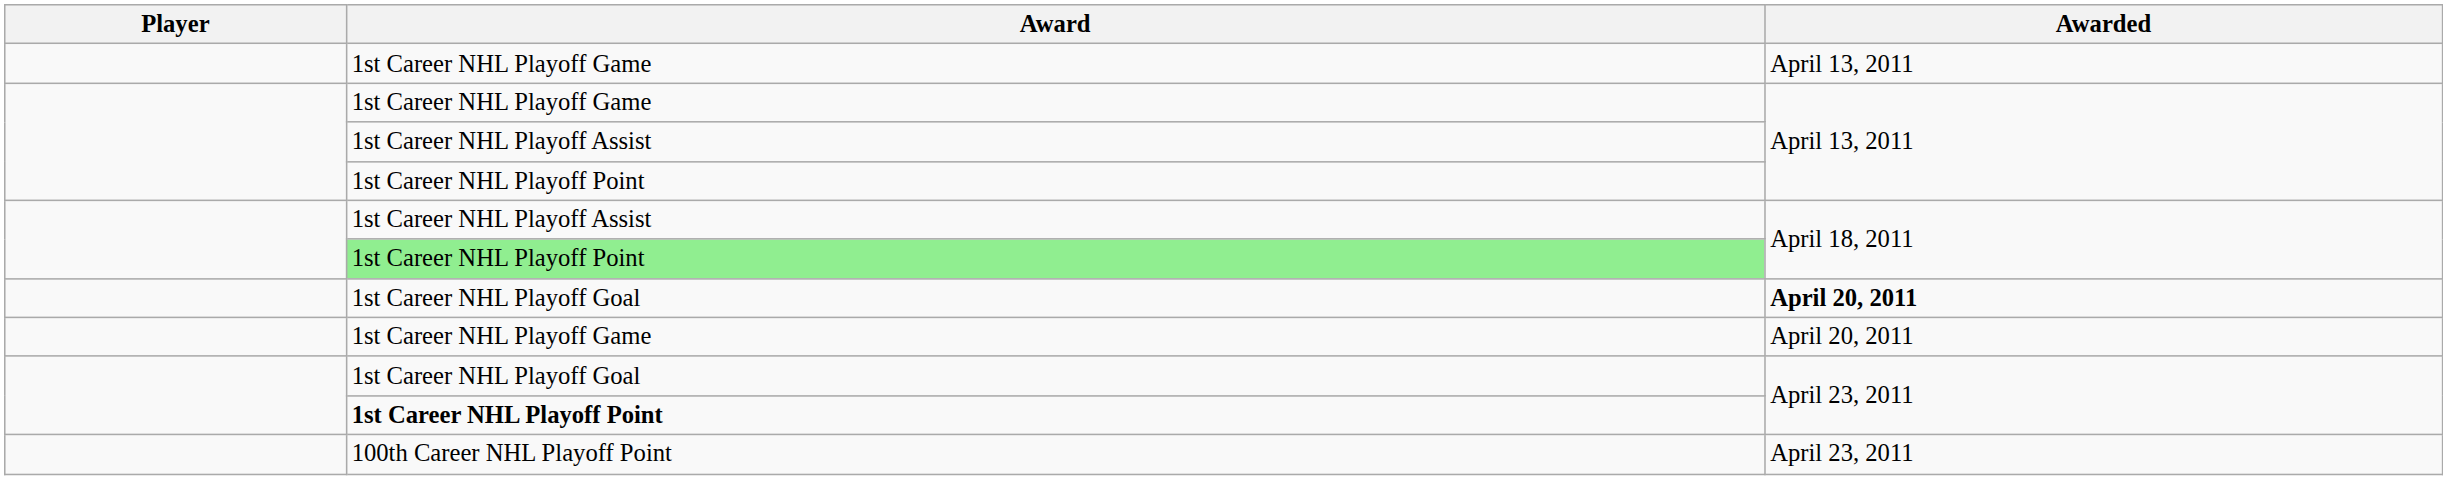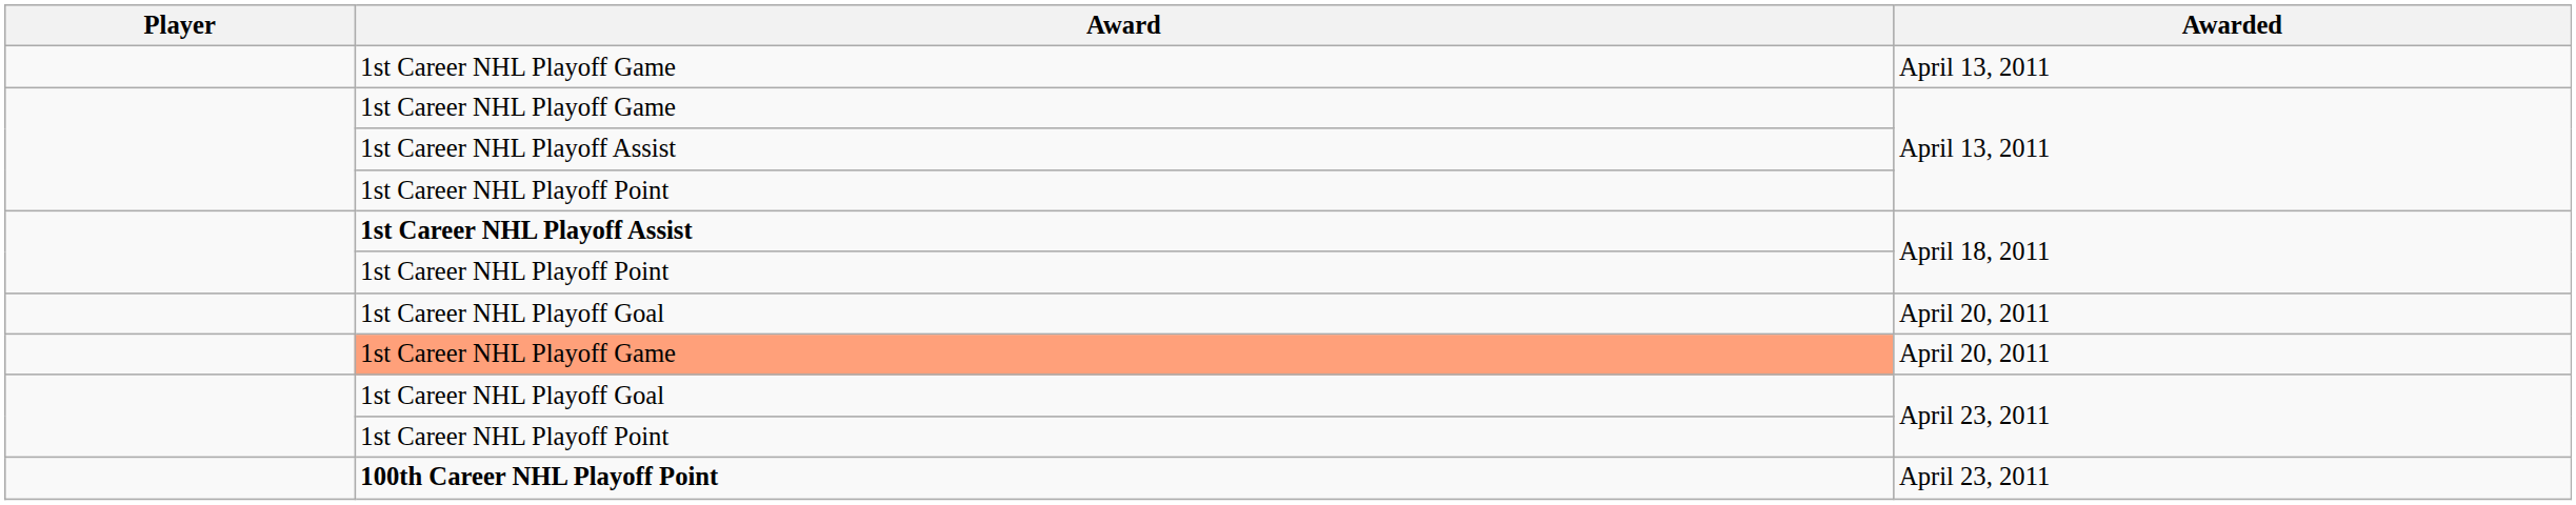row 6 | Award: normal -> bold
row 7 | Award: lightgreen background -> no background
row 8 | Awarded: bold -> normal
row 9 | Award: no background -> lightsalmon background
row 11 | Award: bold -> normal
row 12 | Award: normal -> bold
